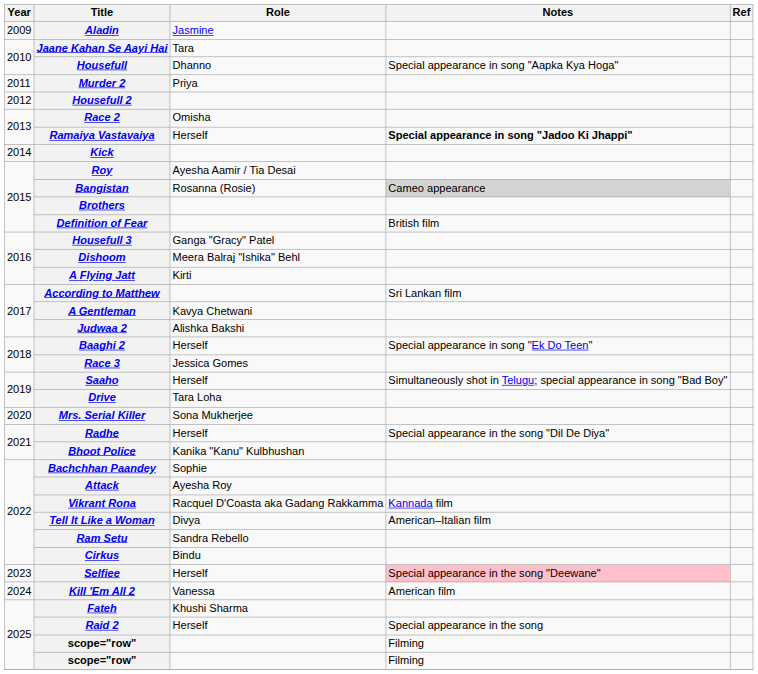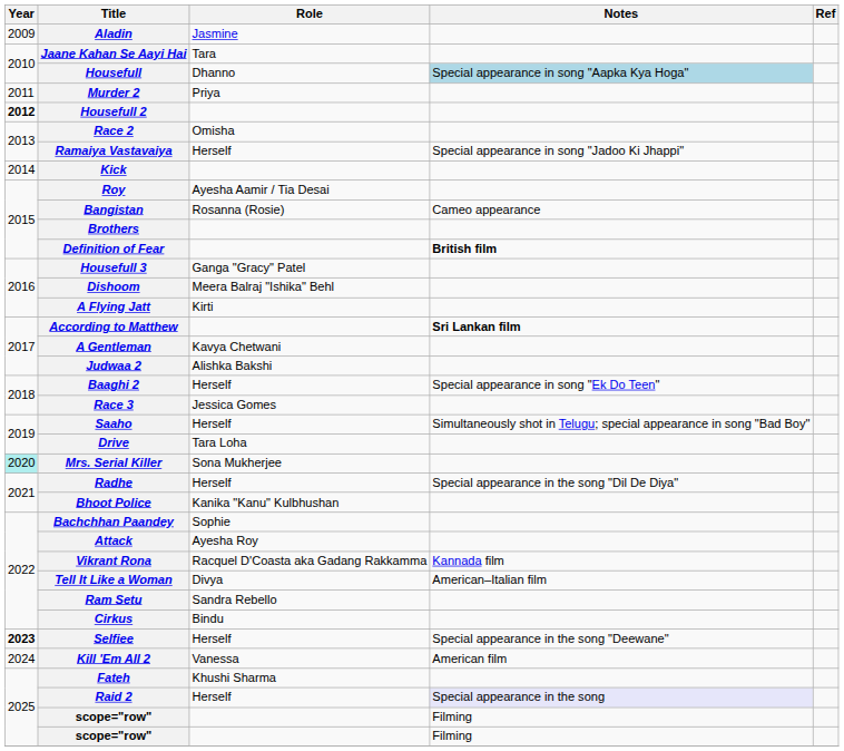Housefull | Notes: no background -> lightblue background
Housefull 2 | Year: normal -> bold
Ramaiya Vastavaiya | Notes: bold -> normal
Bangistan | Notes: lightgrey background -> no background
Definition of Fear | Notes: normal -> bold
According to Matthew | Notes: normal -> bold
Mrs. Serial Killer | Year: no background -> paleturquoise background
Selfiee | Year: normal -> bold
Selfiee | Notes: pink background -> no background
Raid 2 | Notes: no background -> lavender background
